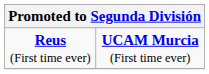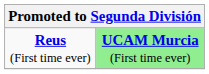Reus (First time ever) | column 2: no background -> lightgreen background
